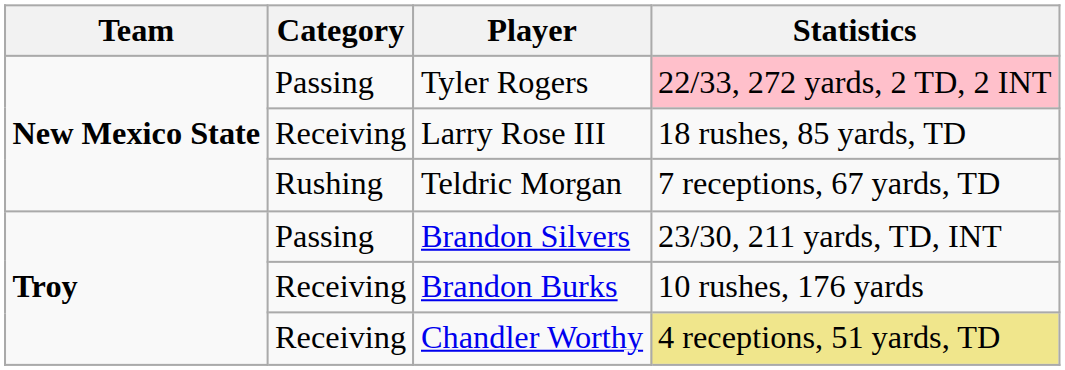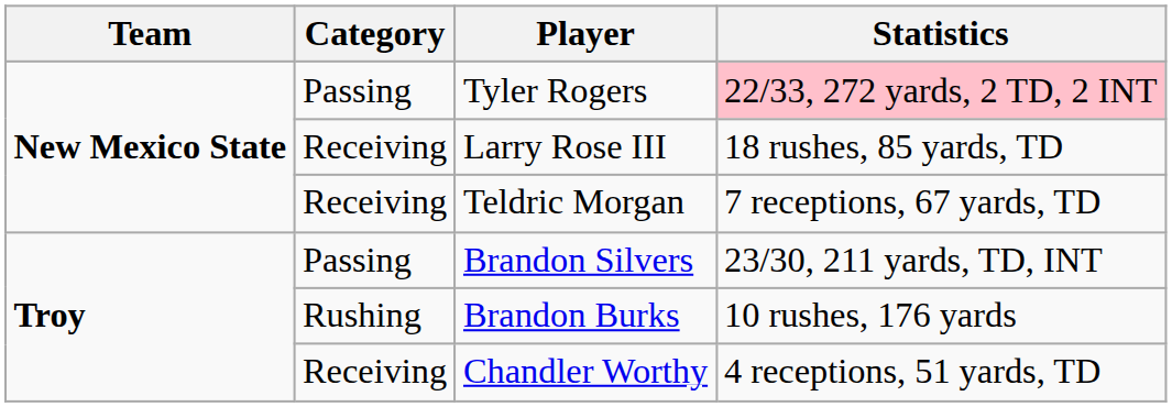Teldric Morgan | Category: Rushing -> Receiving
Brandon Burks | Category: Receiving -> Rushing
Chandler Worthy | Statistics: khaki background -> no background
